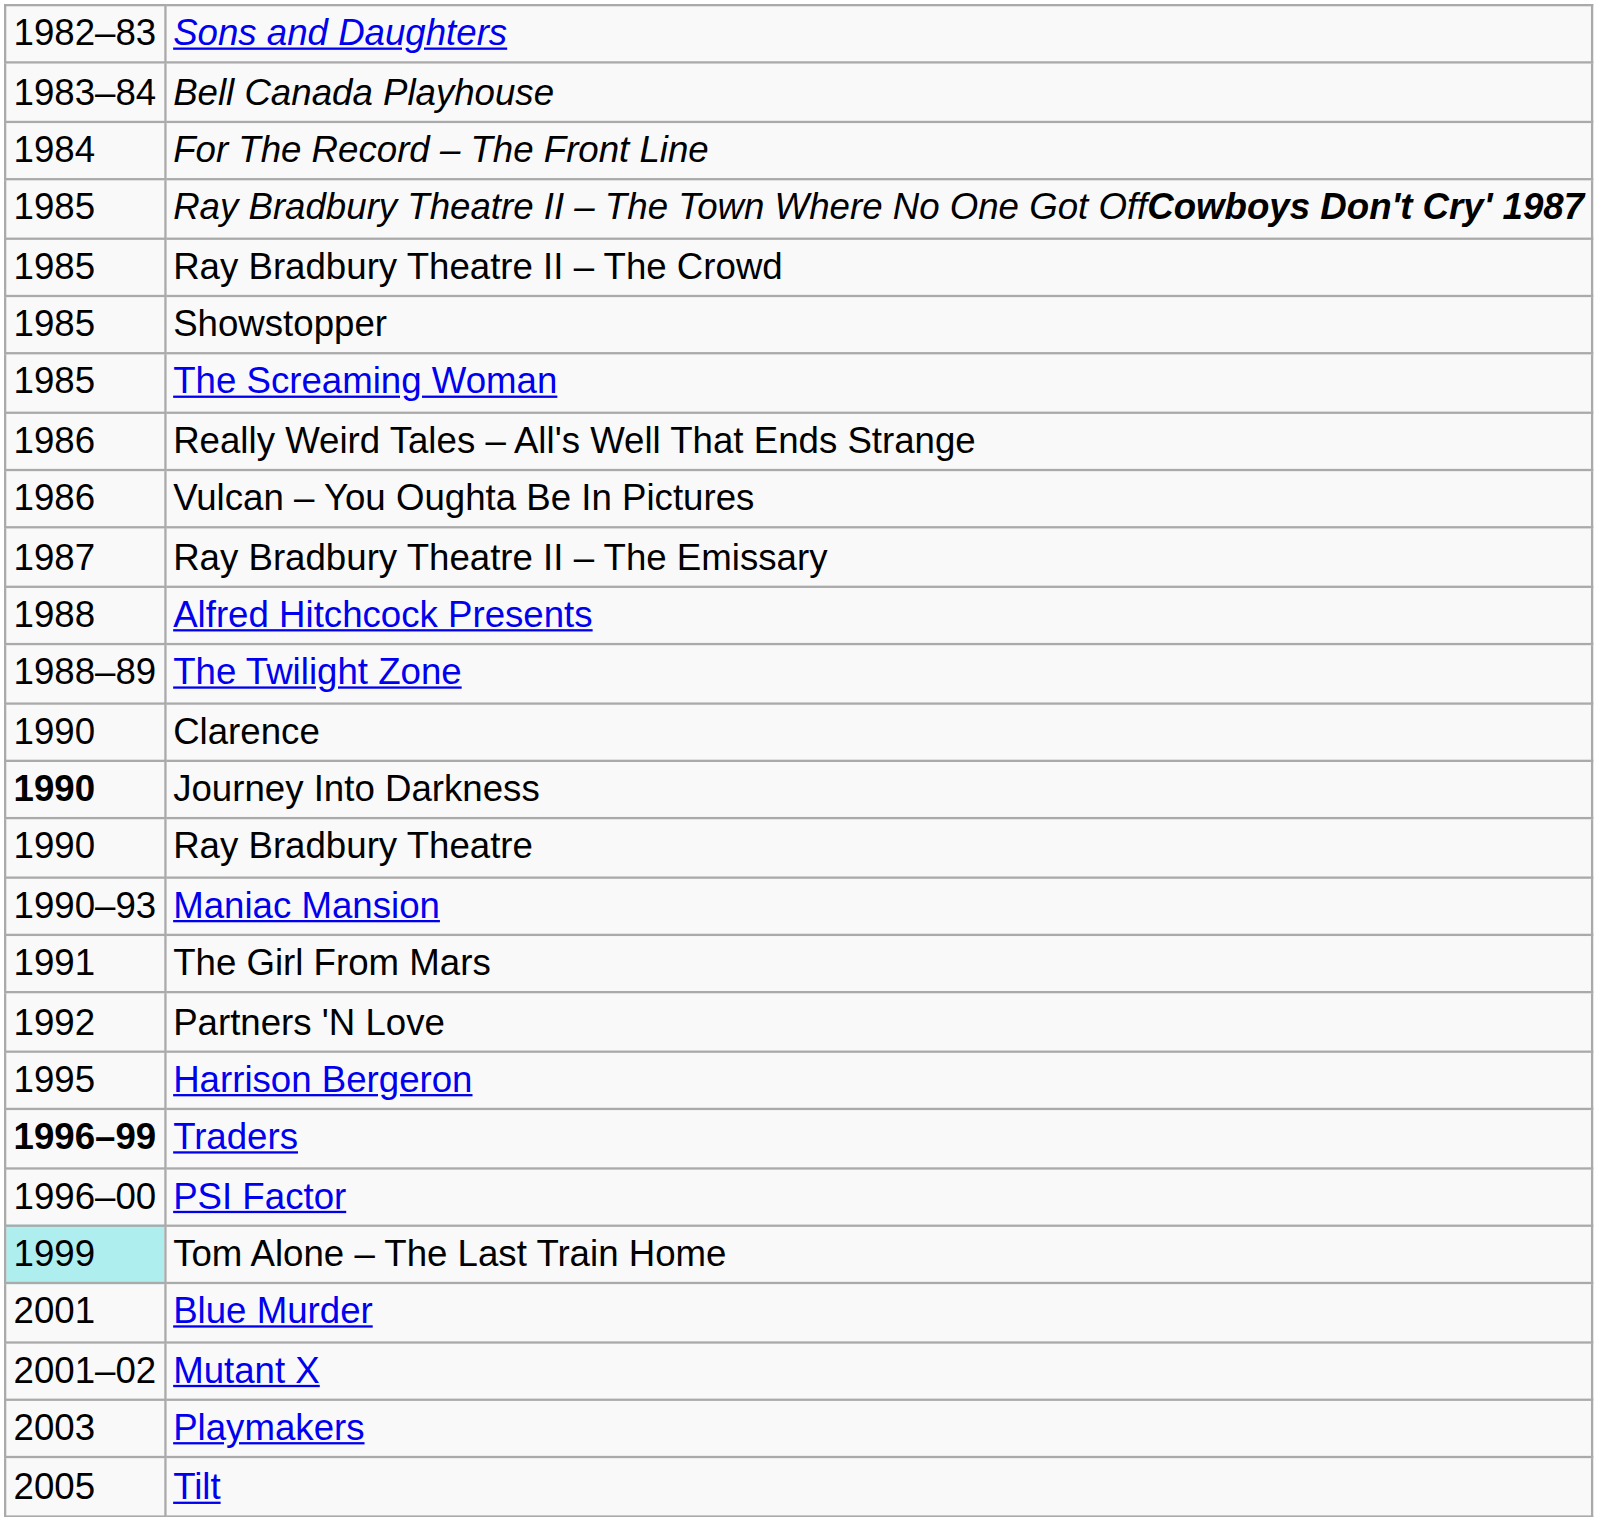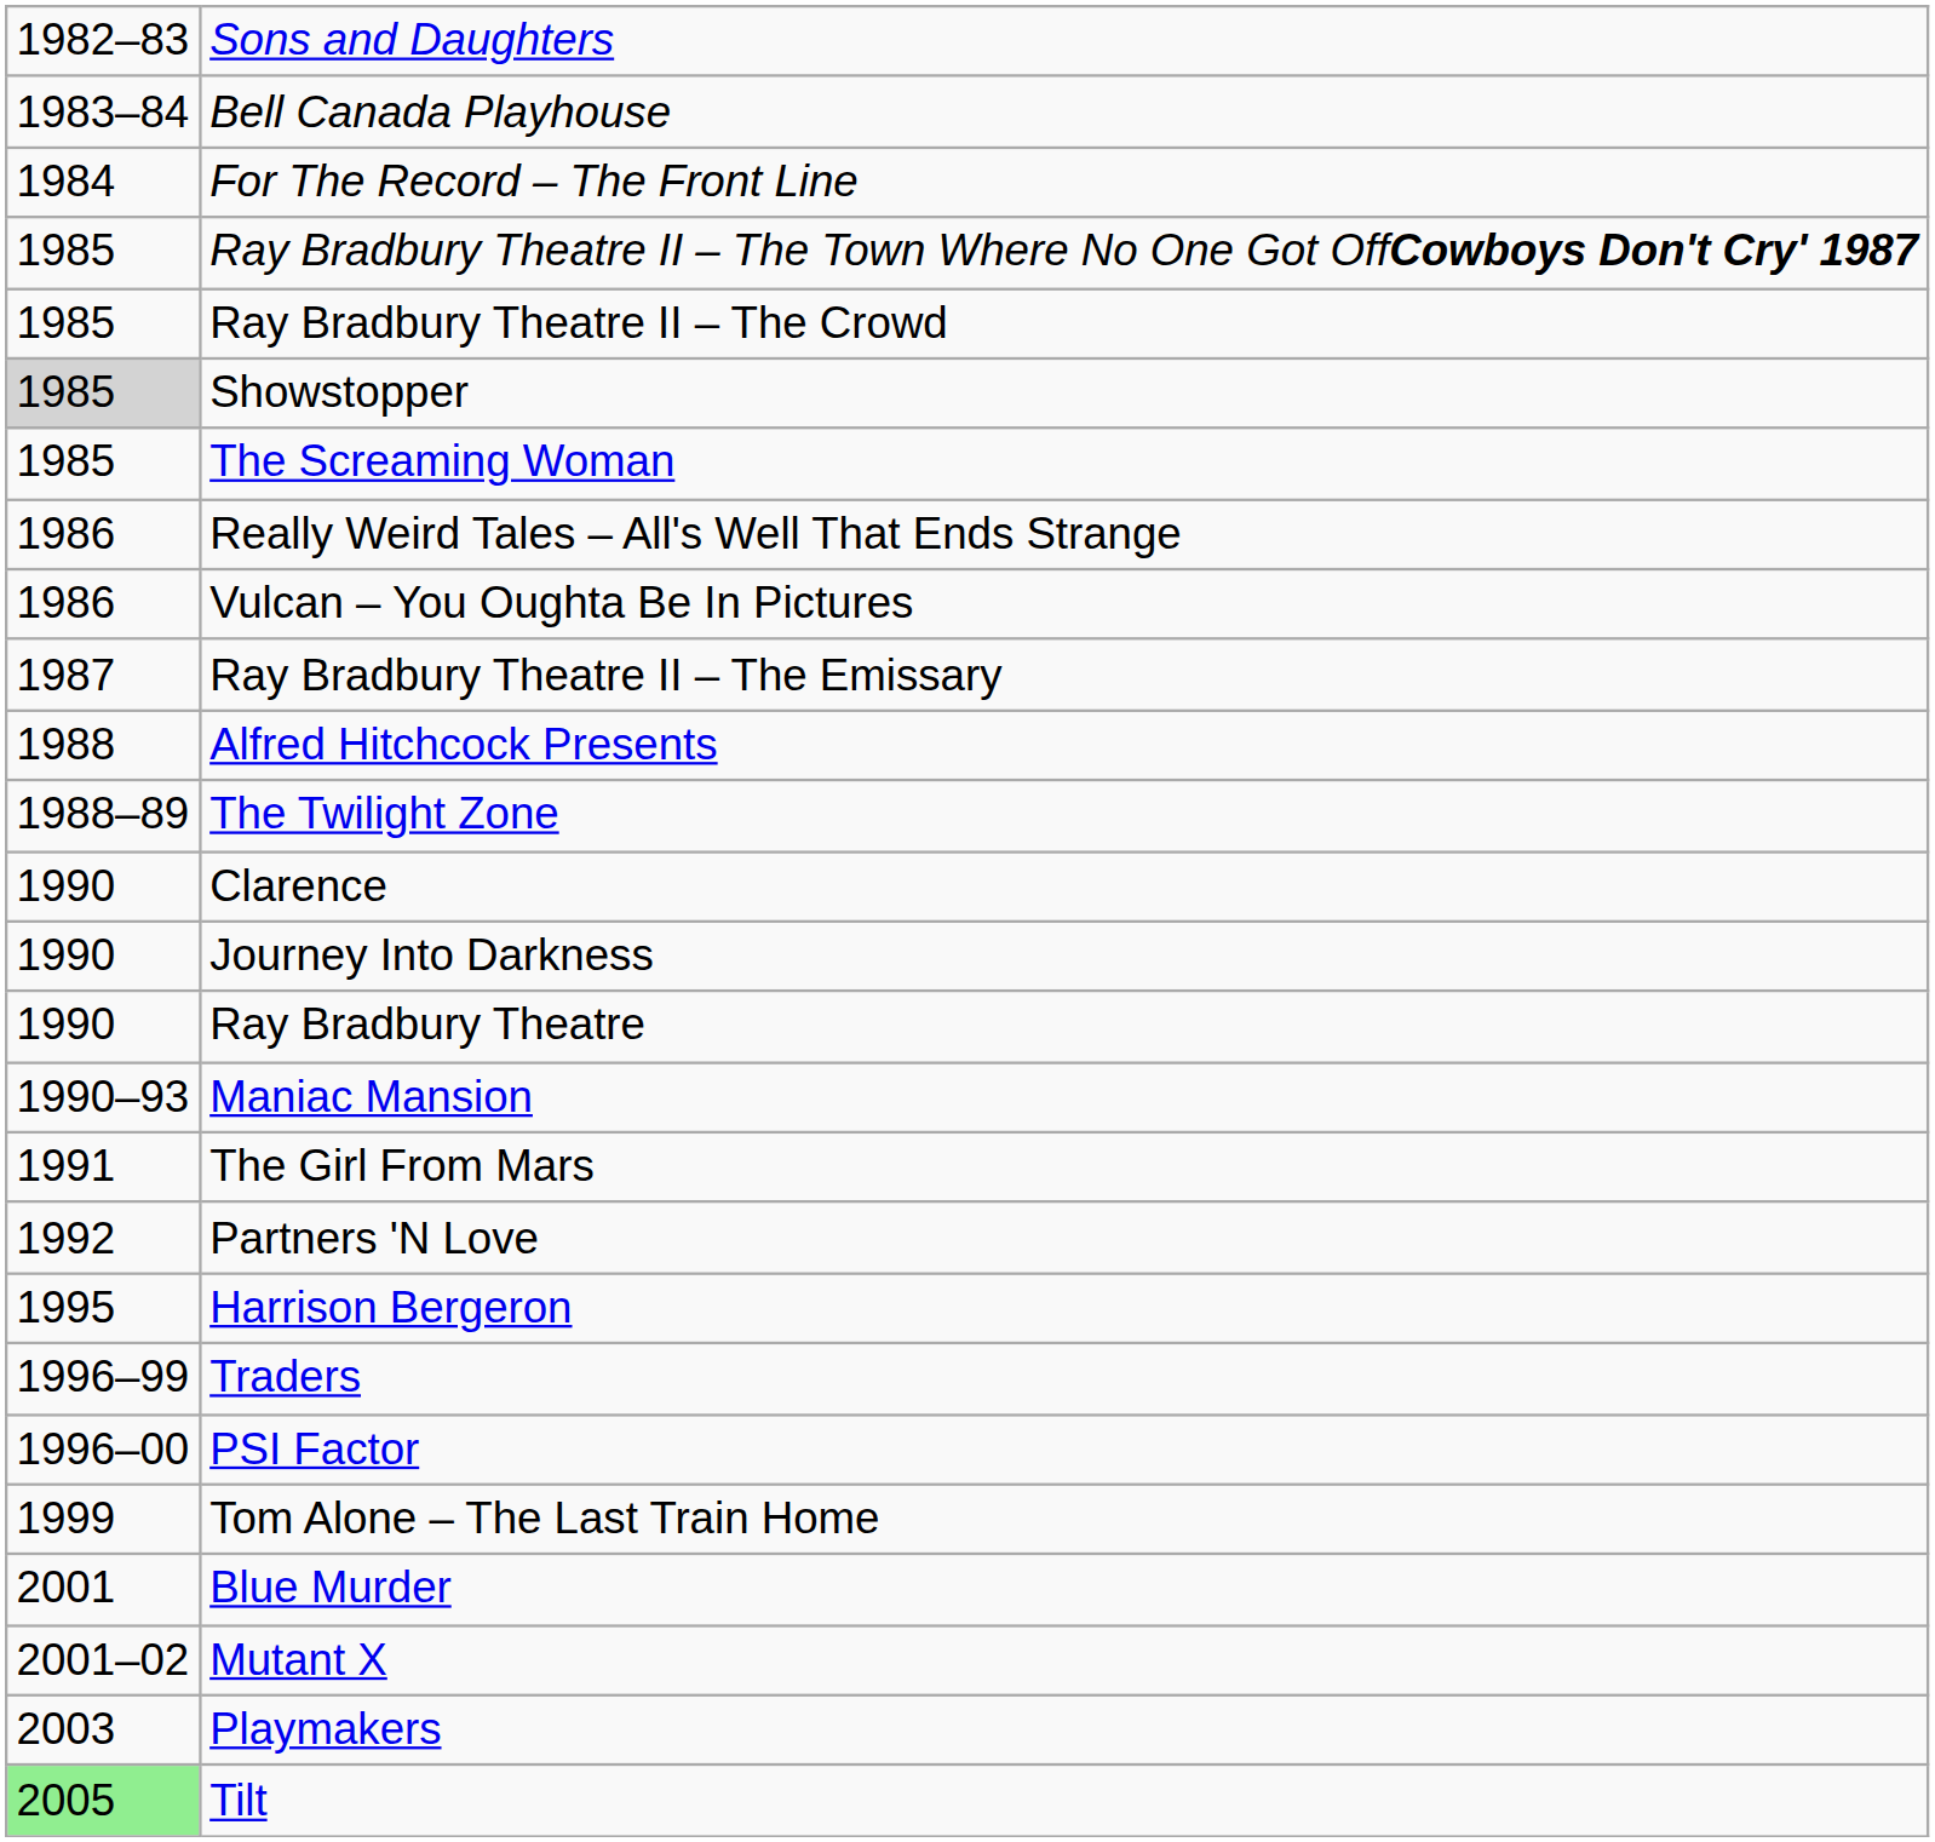Showstopper | column 1: no background -> lightgrey background
Journey Into Darkness | column 1: bold -> normal
Traders | column 1: bold -> normal
Tom Alone – The Last Train Home | column 1: paleturquoise background -> no background
Tilt | column 1: no background -> lightgreen background
